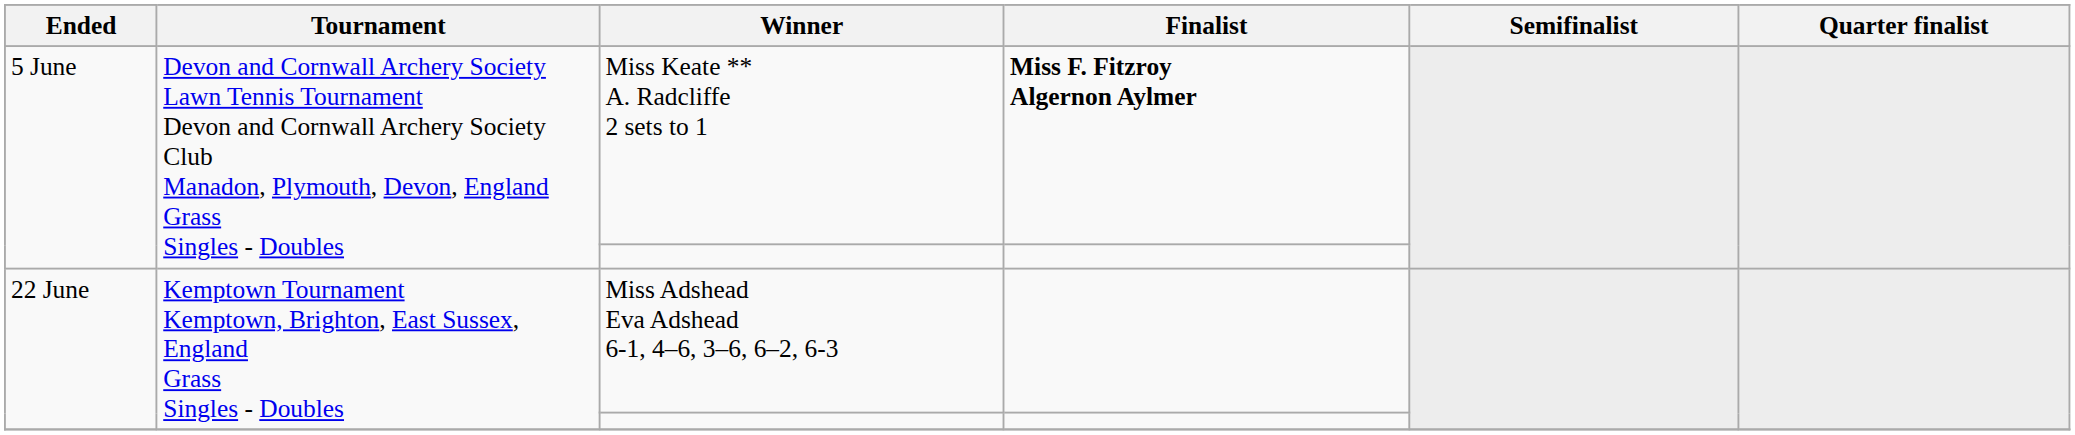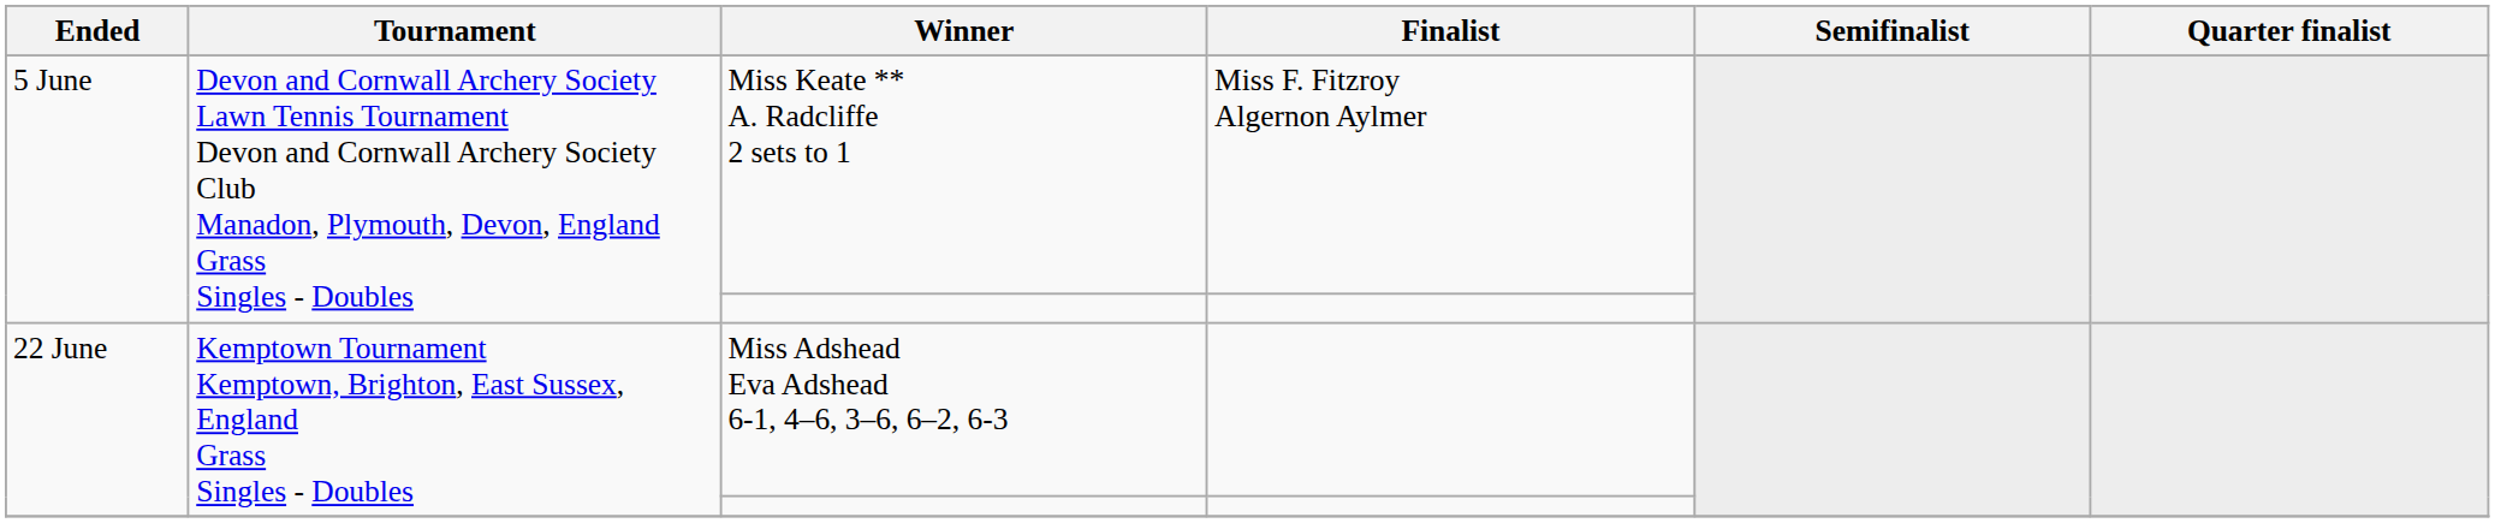Miss Keate ** A. Radcliffe 2 sets to 1 | Finalist: bold -> normal
